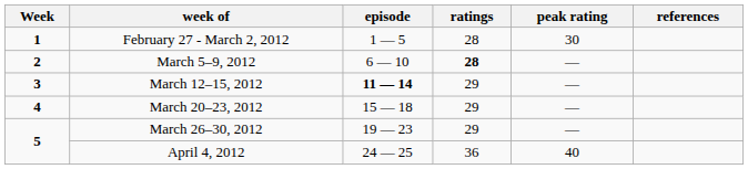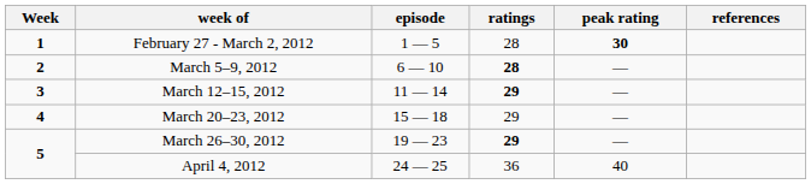February 27 - March 2, 2012 | peak rating: normal -> bold
March 12–15, 2012 | episode: bold -> normal
March 12–15, 2012 | ratings: normal -> bold
March 26–30, 2012 | ratings: normal -> bold
